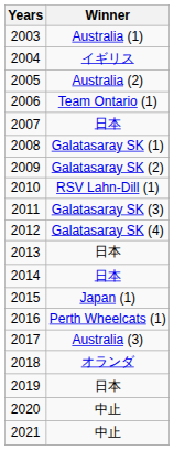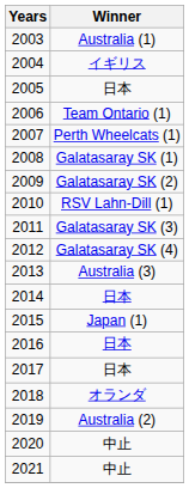2005 | Winner: Australia (2) -> 日本
2007 | Winner: 日本 -> Perth Wheelcats (1)
2013 | Winner: 日本 -> Australia (3)
2016 | Winner: Perth Wheelcats (1) -> 日本
2017 | Winner: Australia (3) -> 日本
2019 | Winner: 日本 -> Australia (2)
